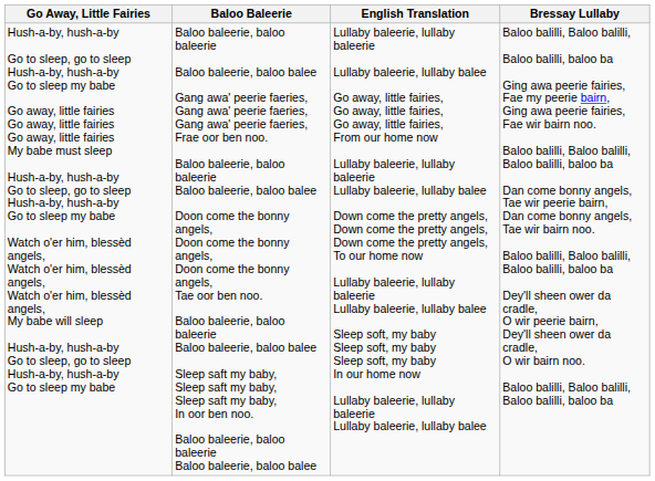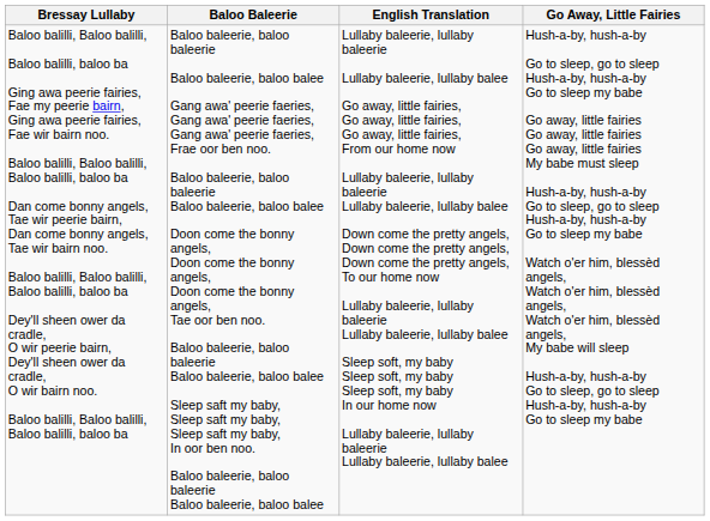columns swapped: Bressay Lullaby <-> Go Away, Little Fairies
